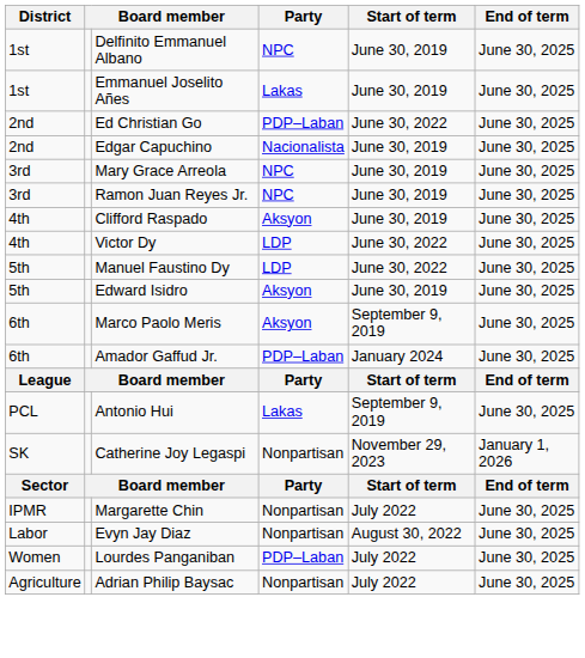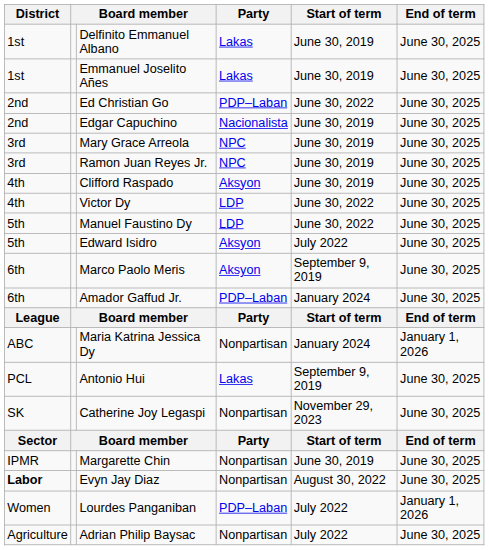Delfinito Emmanuel Albano | Party: NPC -> Lakas
Edward Isidro | Start of term: June 30, 2019 -> July 2022
+ row: ABC | Maria Katrina Jessica Dy | Nonpartisan | January 2024 | January 1, 2026
Catherine Joy Legaspi | End of term: January 1, 2026 -> June 30, 2025
Margarette Chin | Start of term: July 2022 -> June 30, 2019
Evyn Jay Diaz | District: normal -> bold
Lourdes Panganiban | End of term: June 30, 2025 -> January 1, 2026
